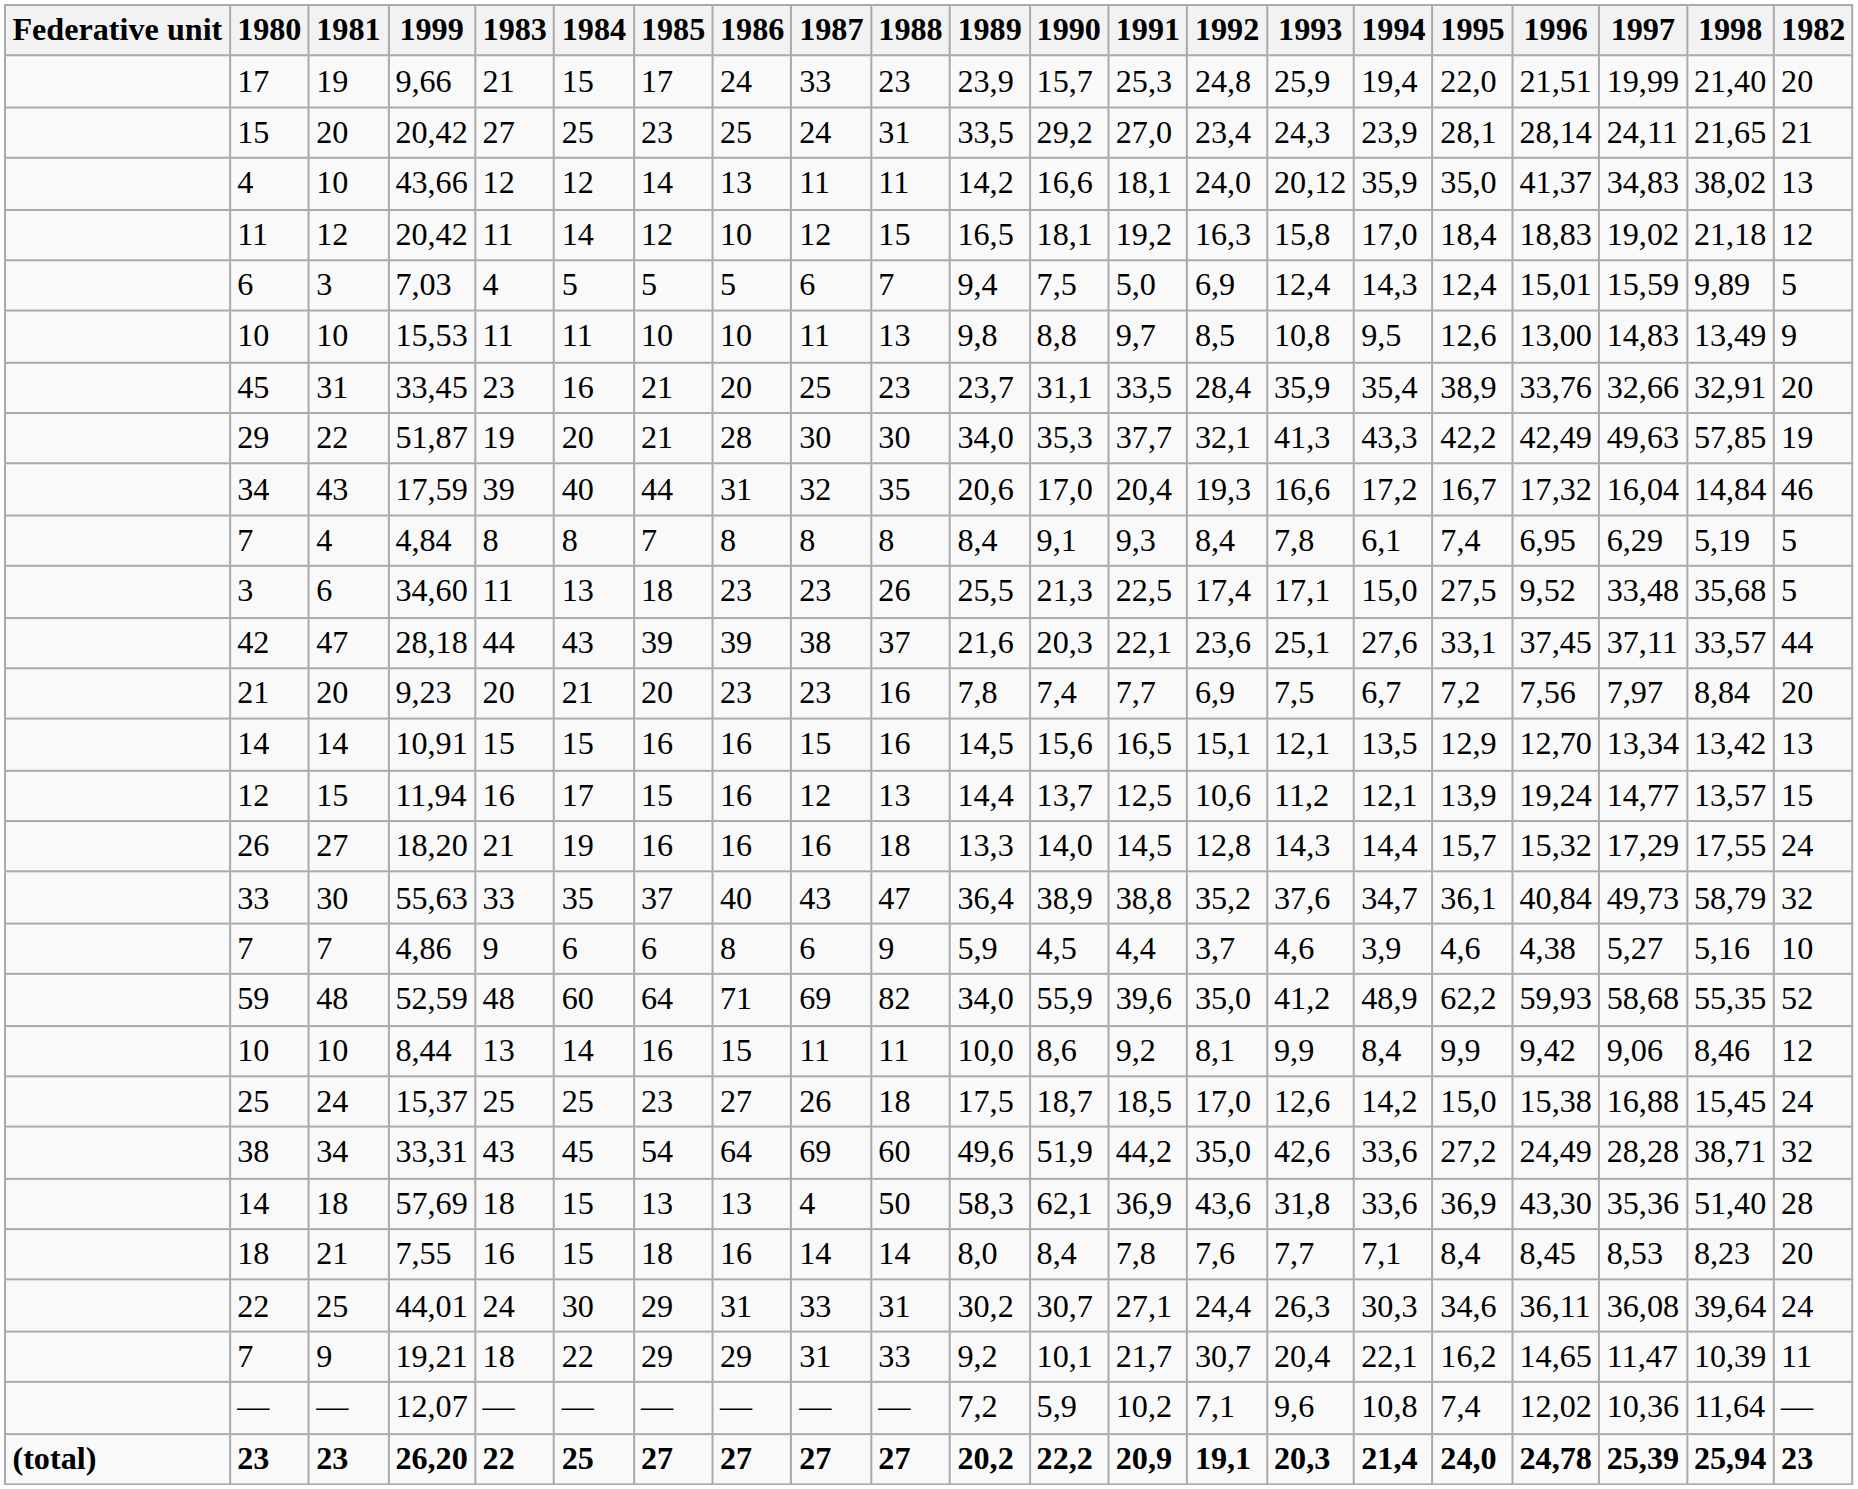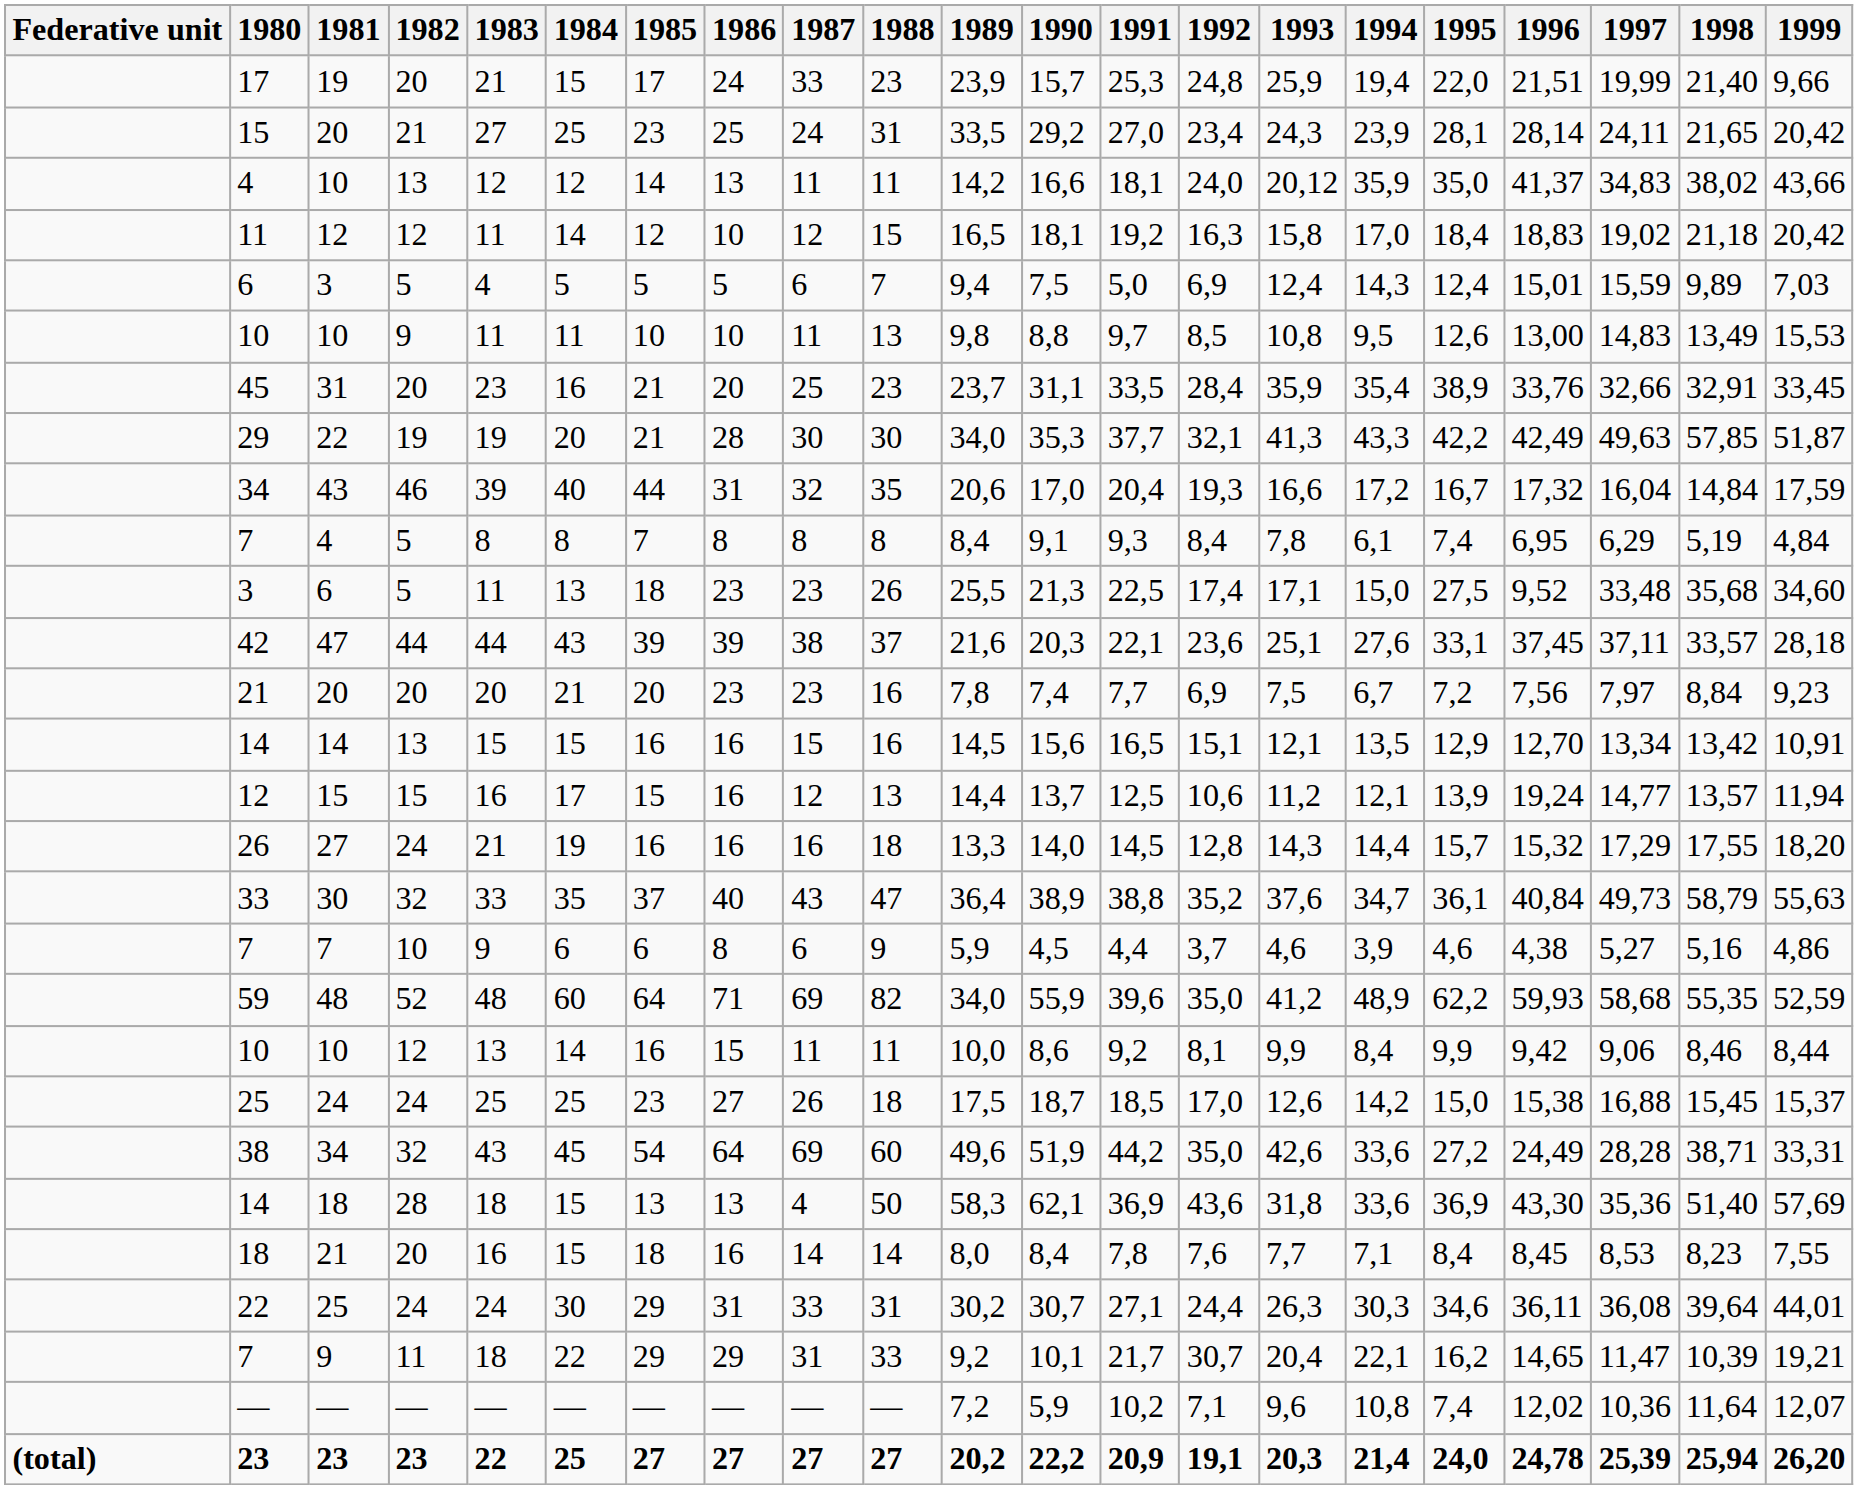columns swapped: 1982 <-> 1999
